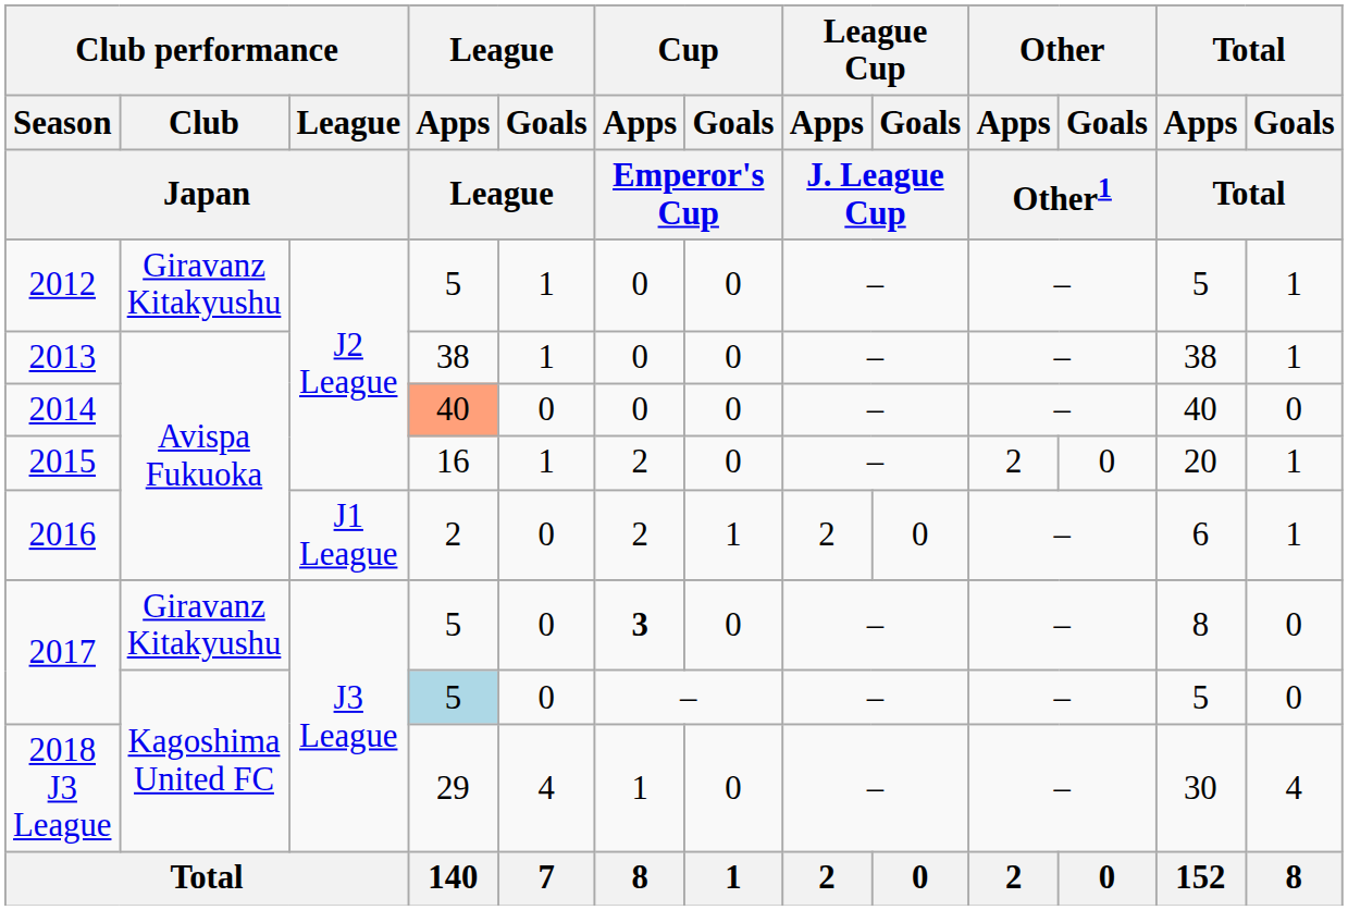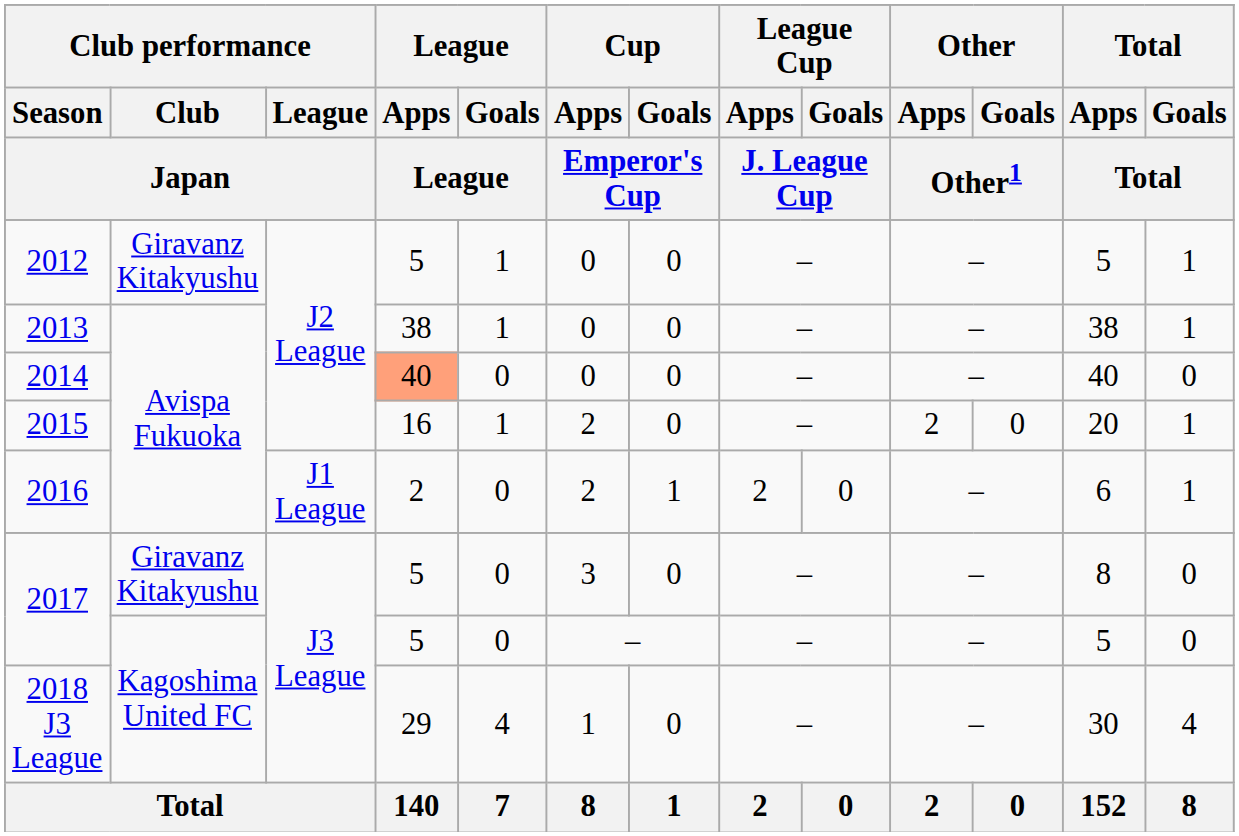2017 / Giravanz Kitakyushu | Cup / Apps / Emperor's Cup: bold -> normal
2017 / Kagoshima United FC | League / Apps / League: lightblue background -> no background
